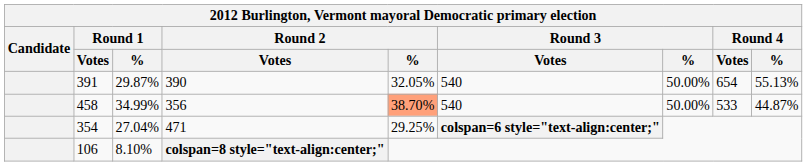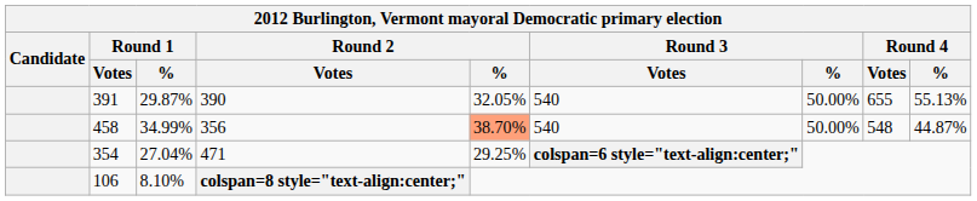391 | Round 4 / Votes: 654 -> 655
458 | Round 4 / Votes: 533 -> 548
